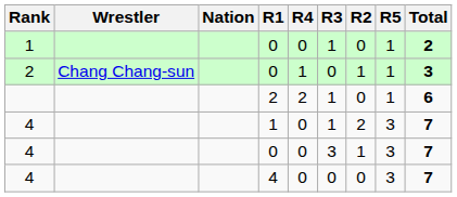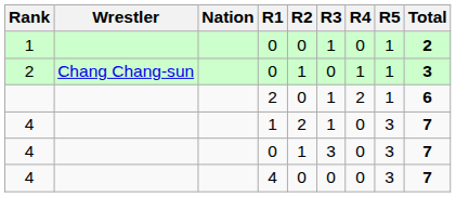columns swapped: R2 <-> R4
